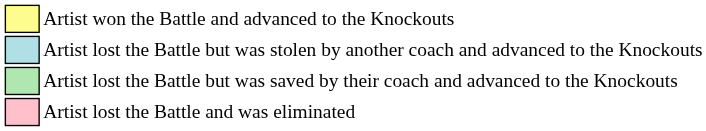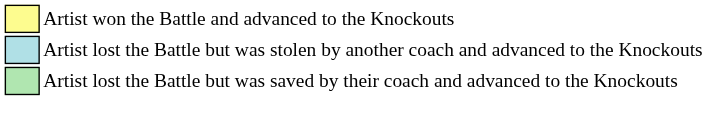- row: Artist lost the Battle and was eliminated
